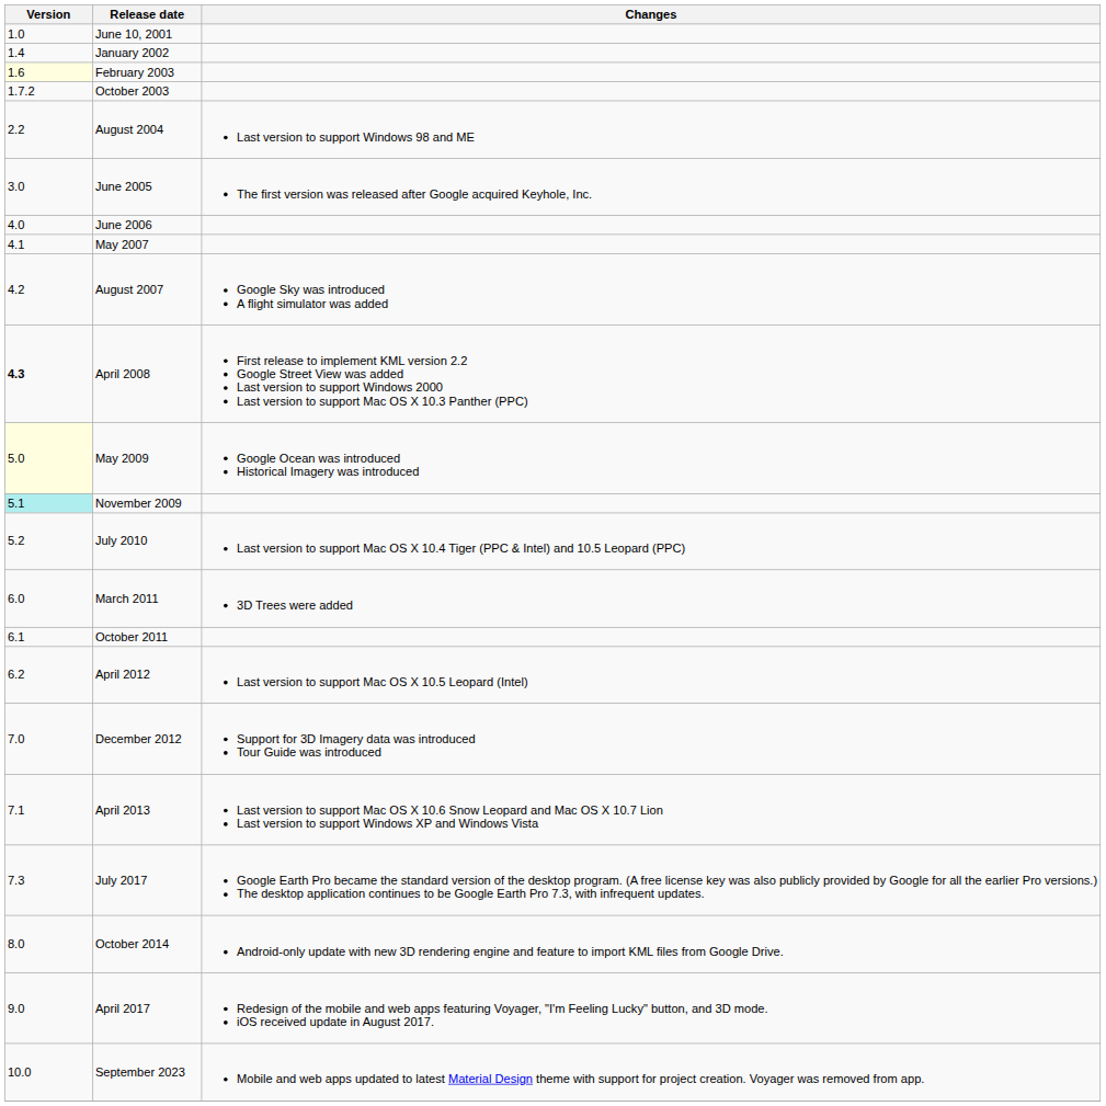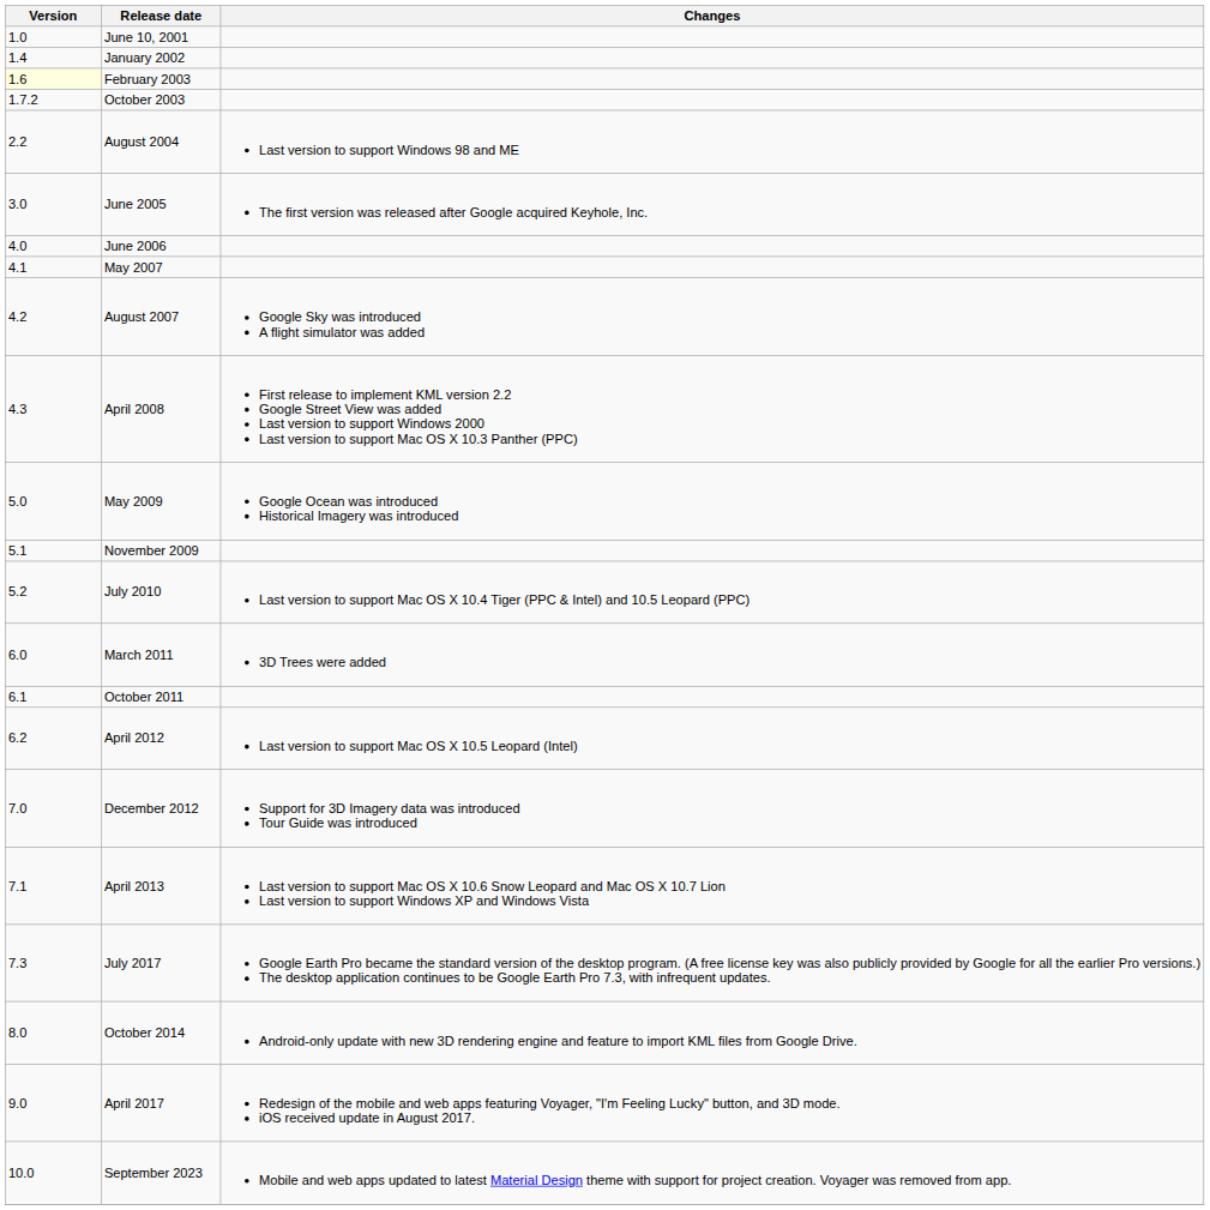April 2008 | Version: bold -> normal
May 2009 | Version: lightyellow background -> no background
November 2009 | Version: paleturquoise background -> no background
